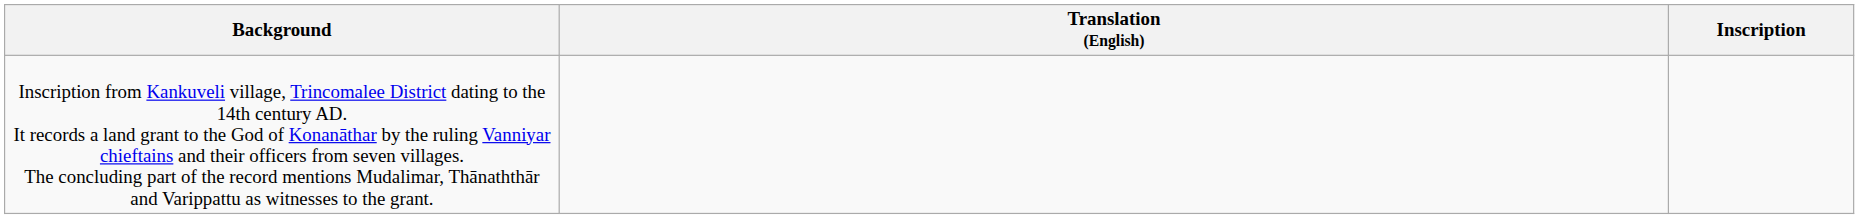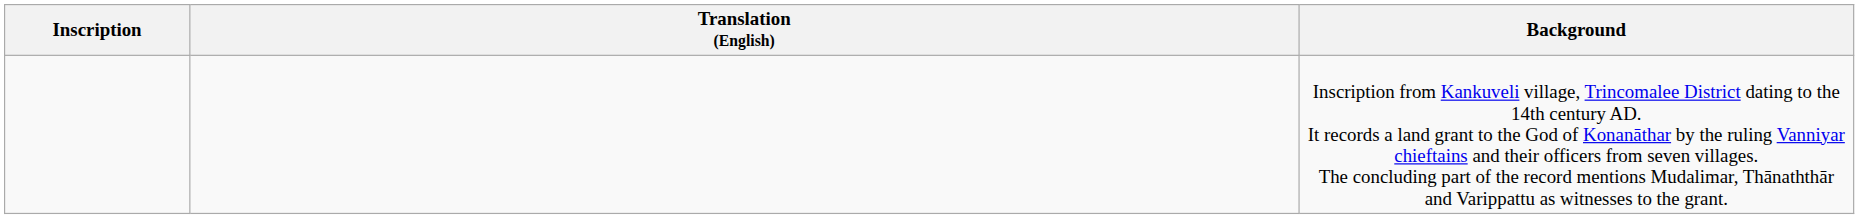columns swapped: Background <-> Inscription
